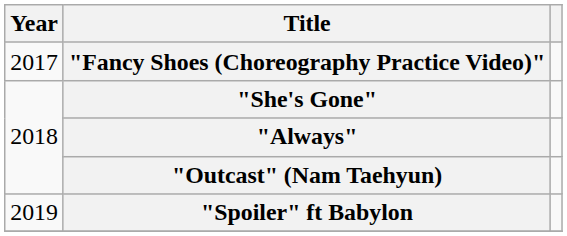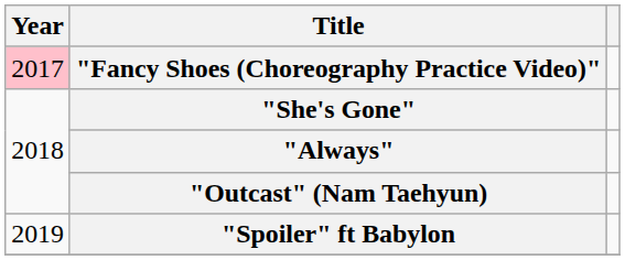"Fancy Shoes (Choreography Practice Video)" | Year: no background -> pink background
